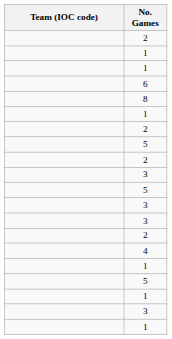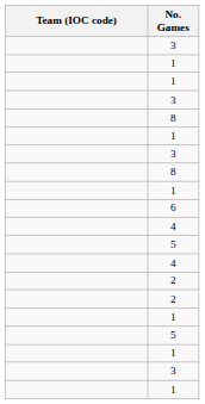row 2 | No. Games: 2 -> 3
row 5 | No. Games: 6 -> 3
row 8 | No. Games: 2 -> 3
row 9 | No. Games: 5 -> 8
row 10 | No. Games: 2 -> 1
row 11 | No. Games: 3 -> 6
row 12 | No. Games: 5 -> 4
row 13 | No. Games: 3 -> 5
row 14 | No. Games: 3 -> 4
row 16 | No. Games: 4 -> 2
